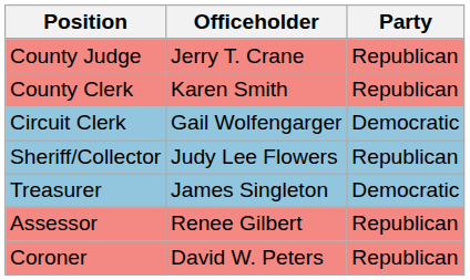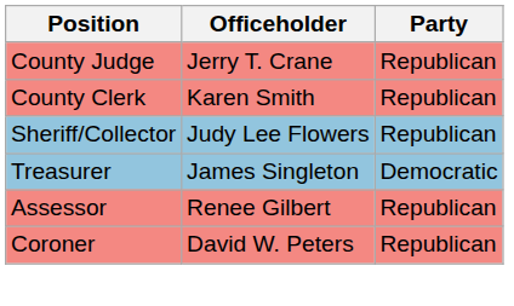- row: Circuit Clerk | Gail Wolfengarger | Democratic
